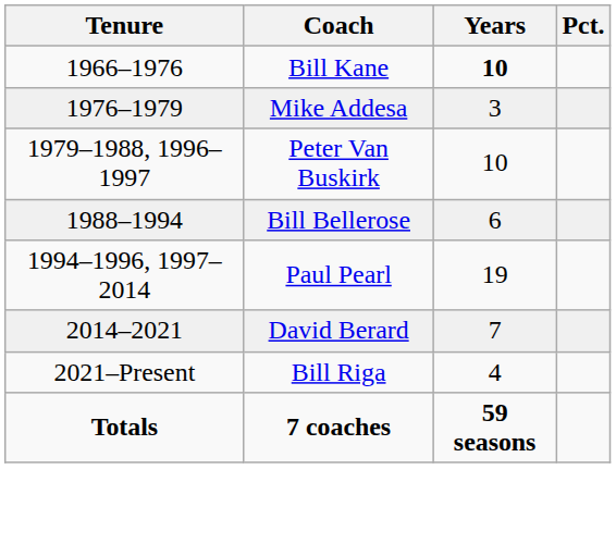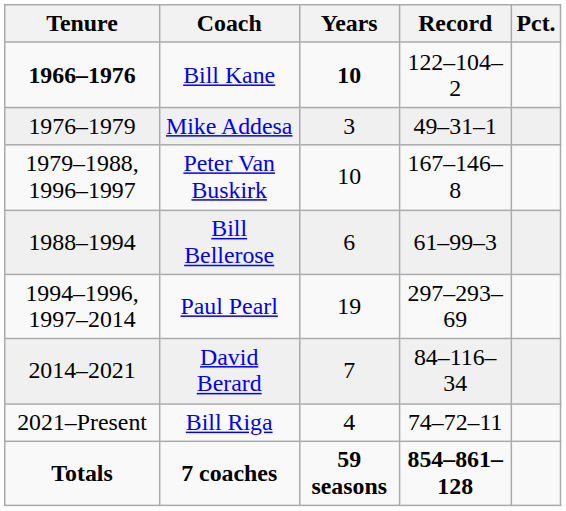+ column: Record | 122–104–2 | 49–31–1 | 167–146–8 | 61–99–3 | 297–293–69 | 84–116–34 | 74–72–11 | 854–861–128
Bill Kane | Tenure: normal -> bold
